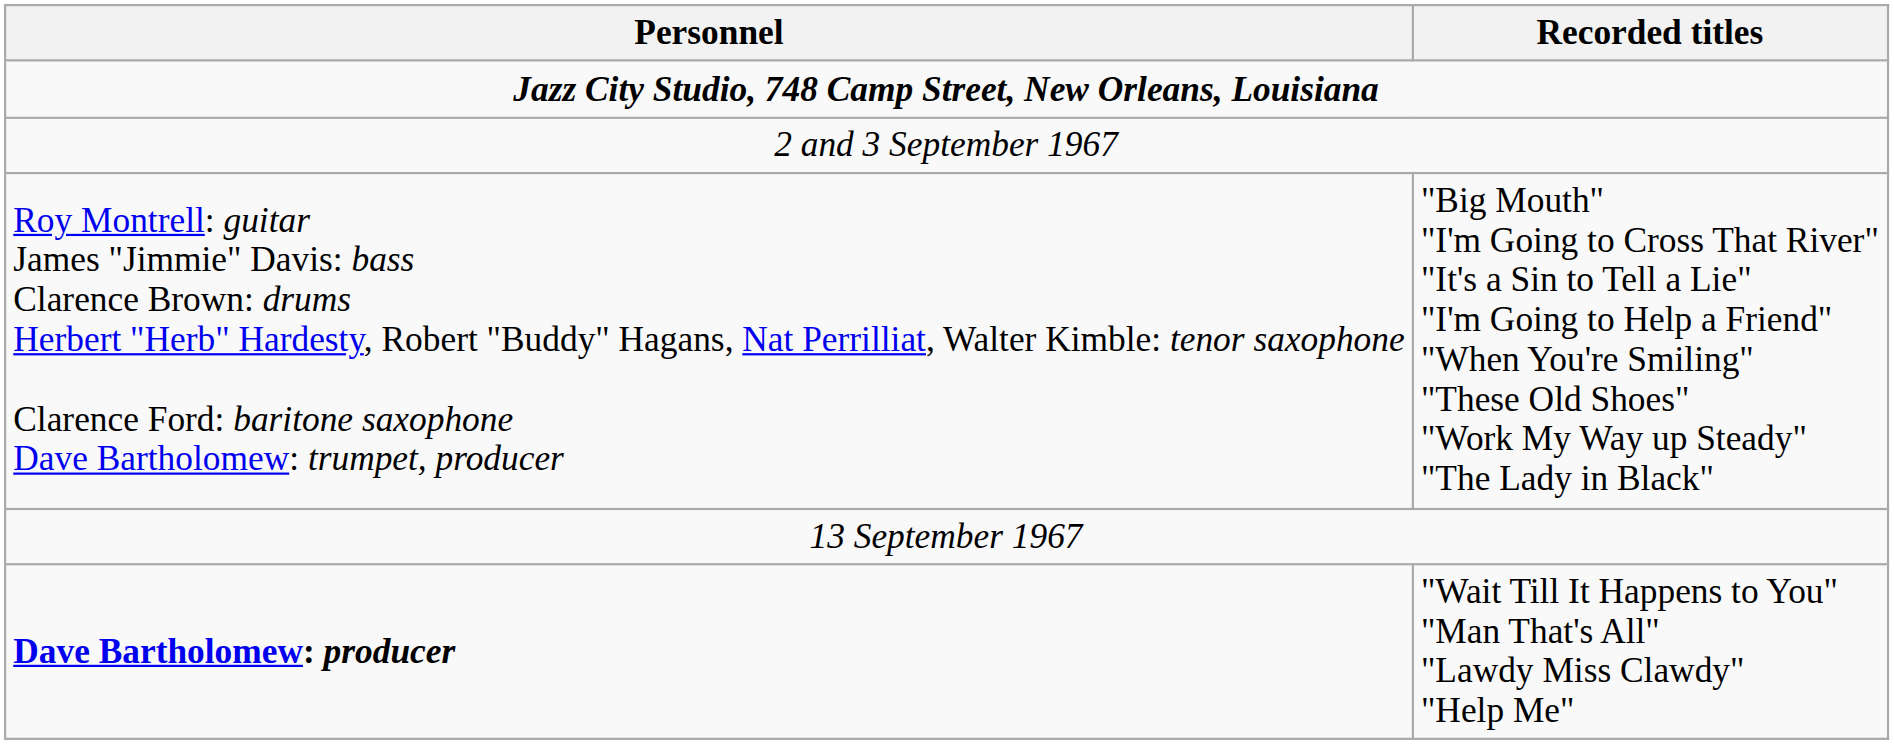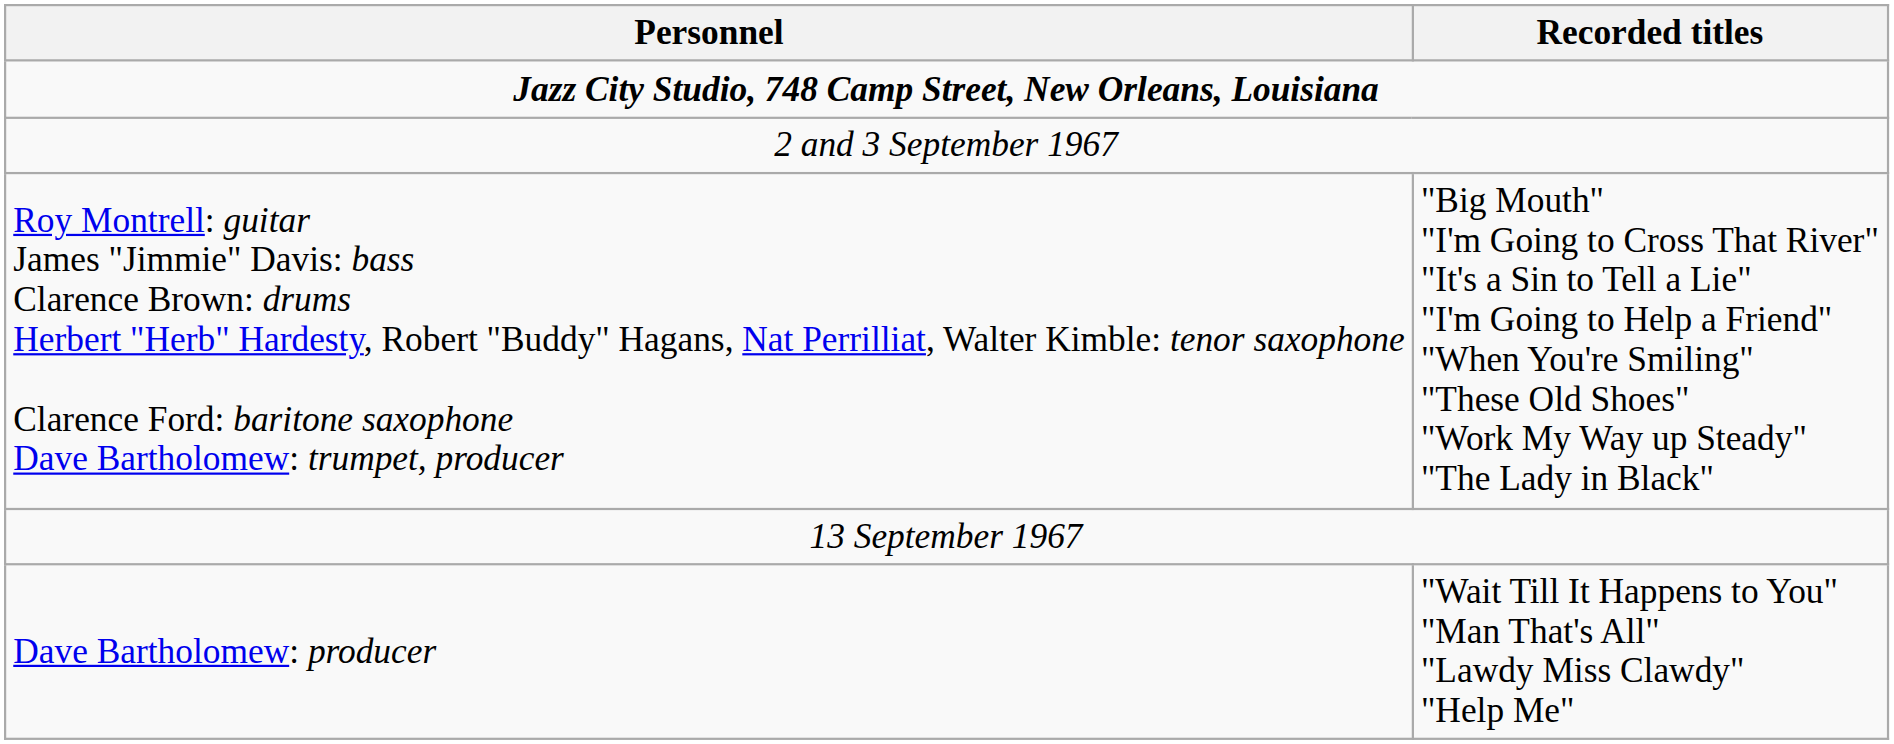Dave Bartholomew: producer | Personnel: bold -> normal
